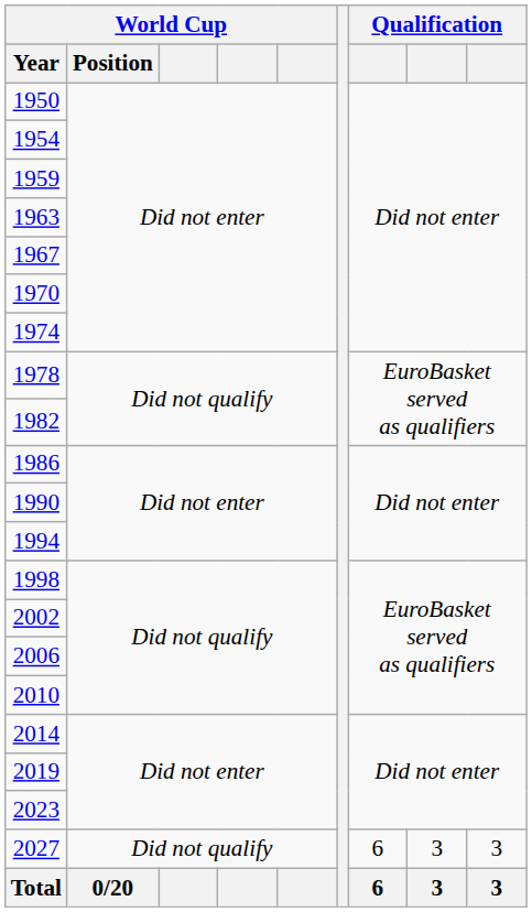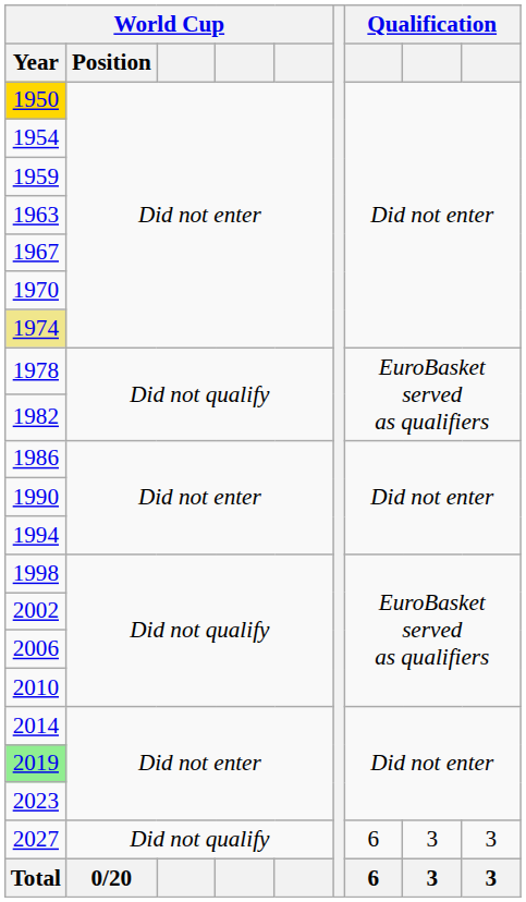1950 | World Cup / Year: no background -> gold background
1974 | World Cup / Year: no background -> khaki background
2019 | World Cup / Year: no background -> lightgreen background
